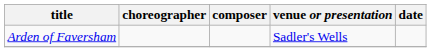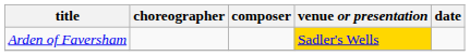Arden of Faversham | venue or presentation: no background -> gold background
